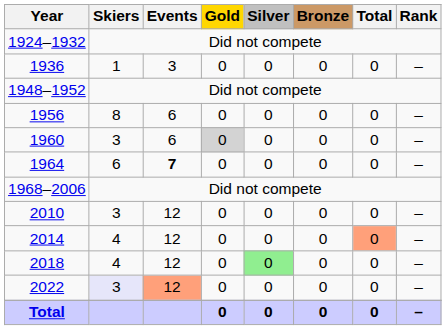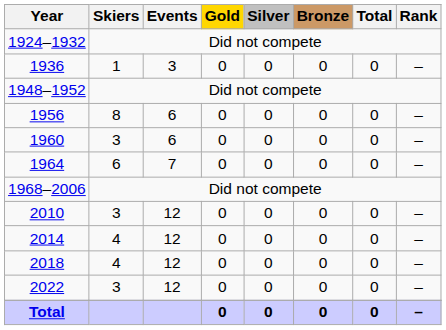1960 | Gold: lightgrey background -> no background
1964 | Events: bold -> normal
2014 | Total: lightsalmon background -> no background
2018 | Silver: lightgreen background -> no background
2022 | Skiers: lavender background -> no background
2022 | Events: lightsalmon background -> no background
